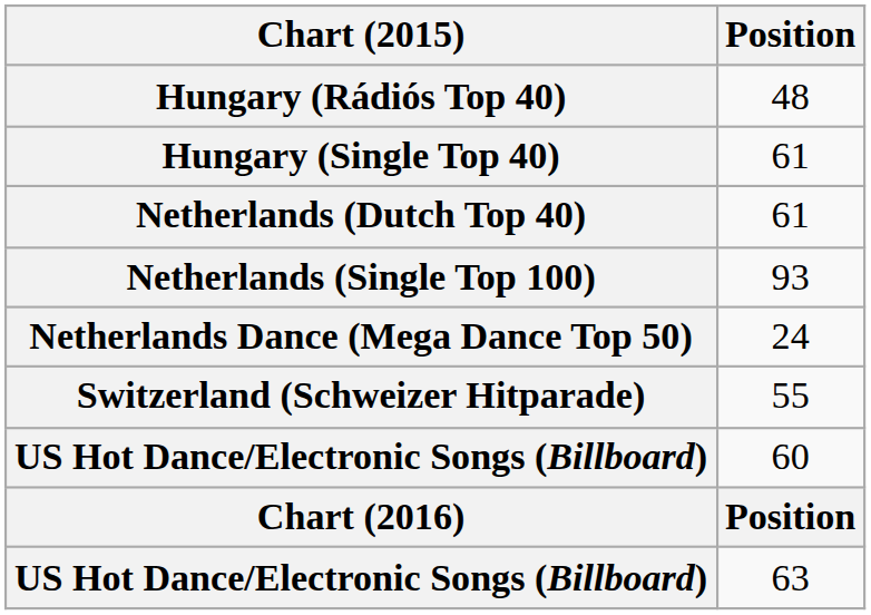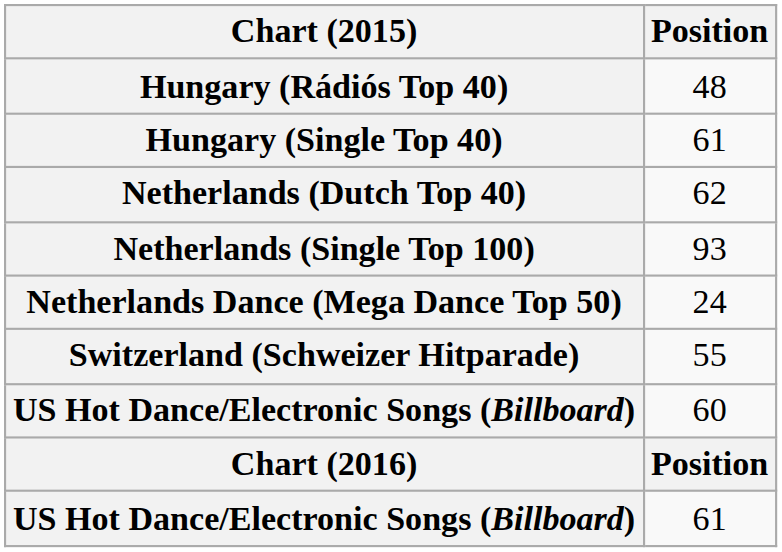row 4 | Position: 61 -> 62
row 10 | Position: 63 -> 61
